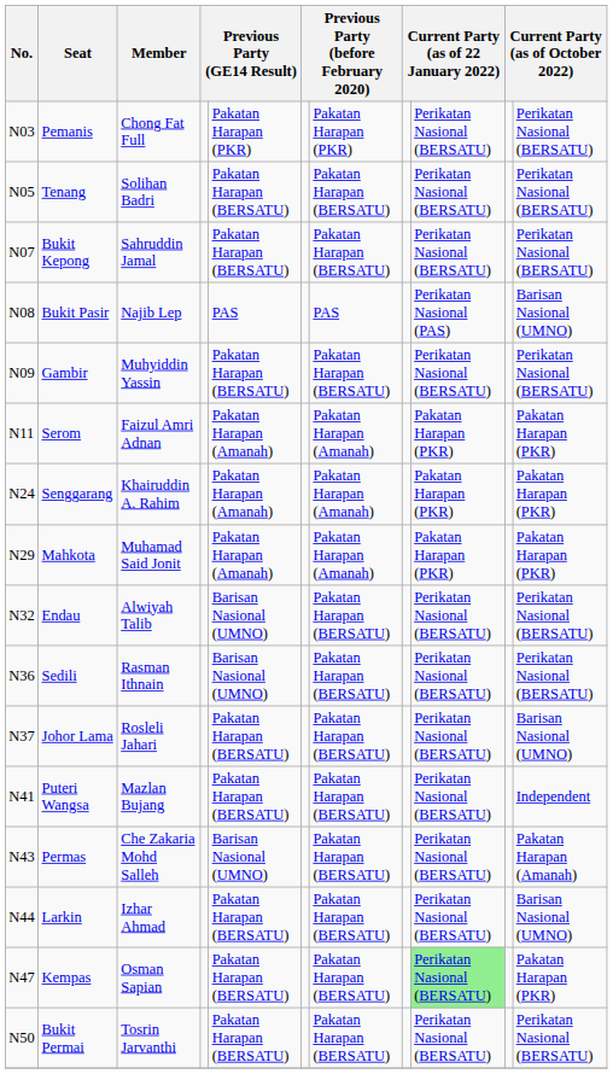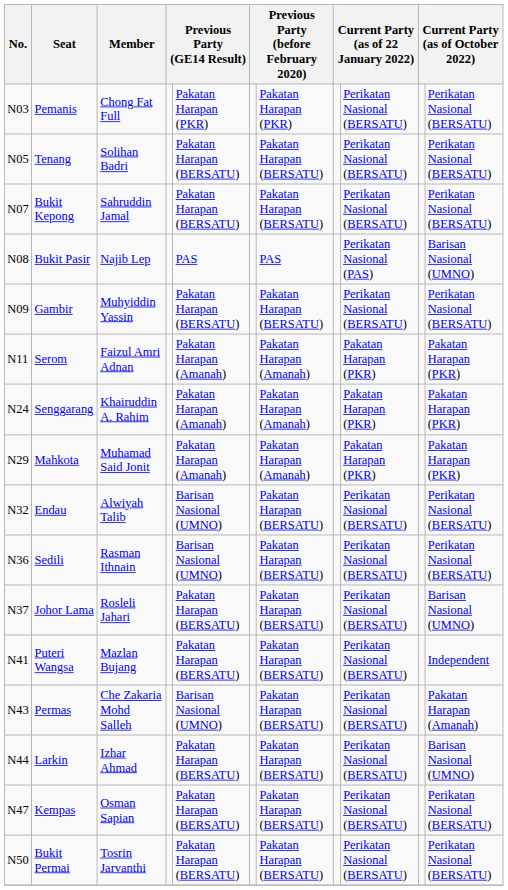Kempas | column 9: lightgreen background -> no background
Kempas | column 11: Pakatan Harapan (PKR) -> Perikatan Nasional (BERSATU)
